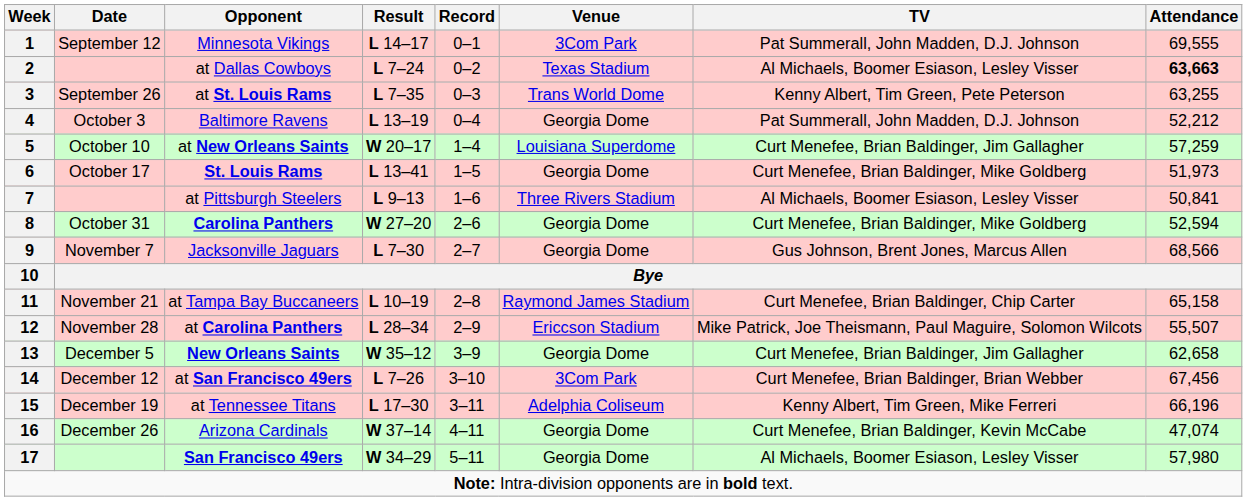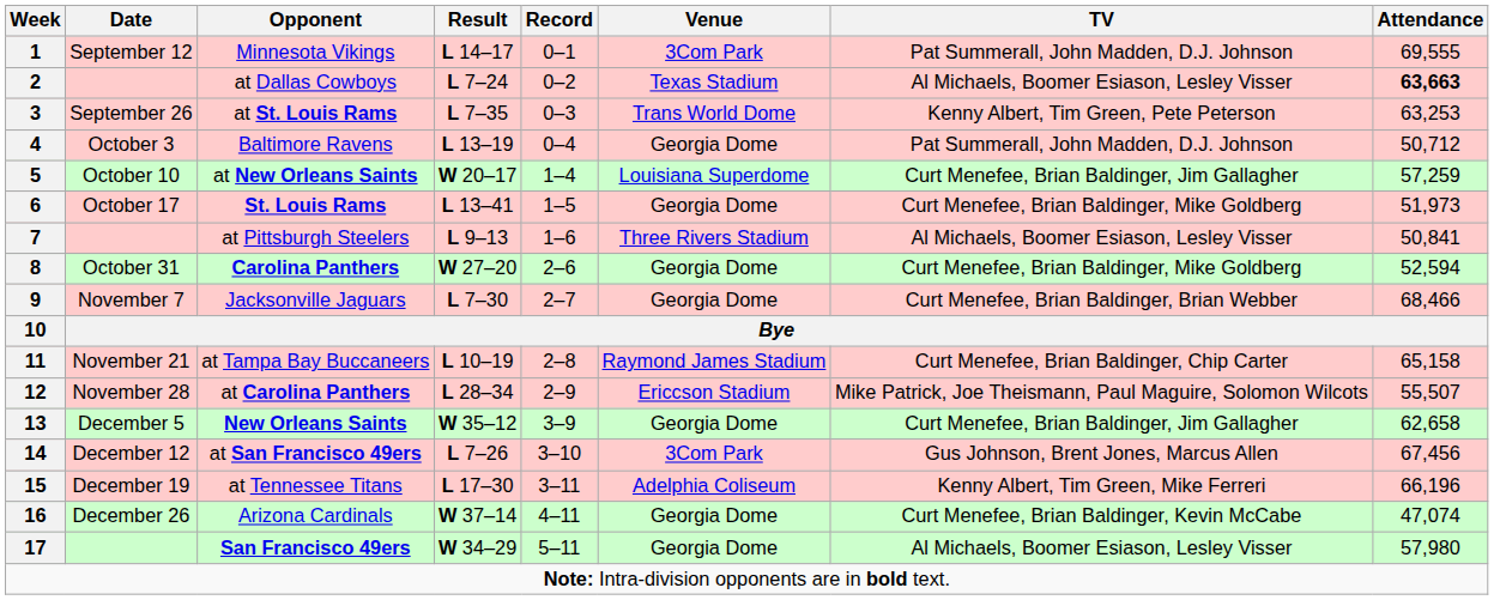3 | Attendance: 63,255 -> 63,253
4 | Attendance: 52,212 -> 50,712
9 | TV: Gus Johnson, Brent Jones, Marcus Allen -> Curt Menefee, Brian Baldinger, Brian Webber
9 | Attendance: 68,566 -> 68,466
14 | TV: Curt Menefee, Brian Baldinger, Brian Webber -> Gus Johnson, Brent Jones, Marcus Allen
